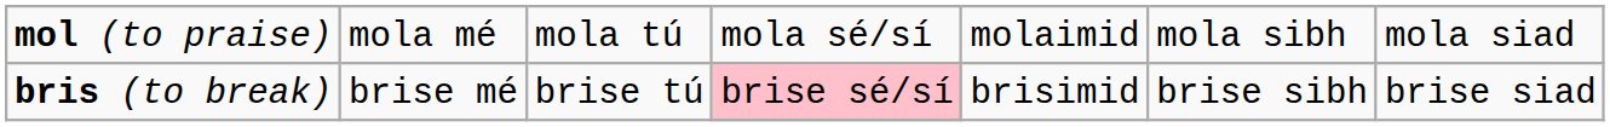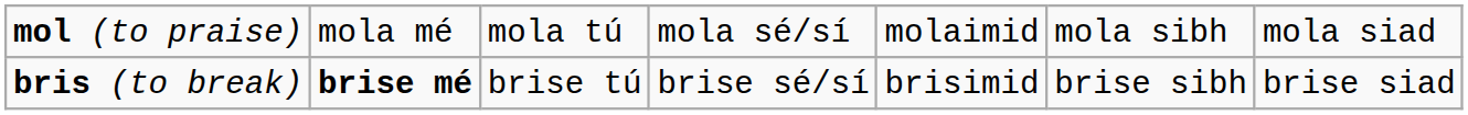bris (to break) | column 2: normal -> bold
bris (to break) | column 4: pink background -> no background
